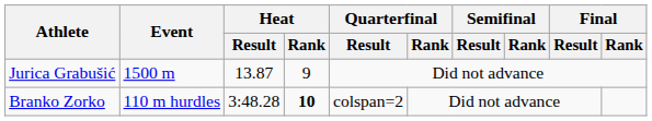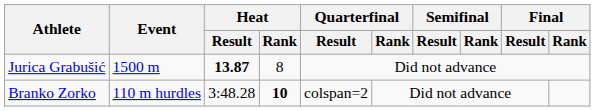Jurica Grabušić | Heat / Result: normal -> bold
Jurica Grabušić | Heat / Rank: 9 -> 8
